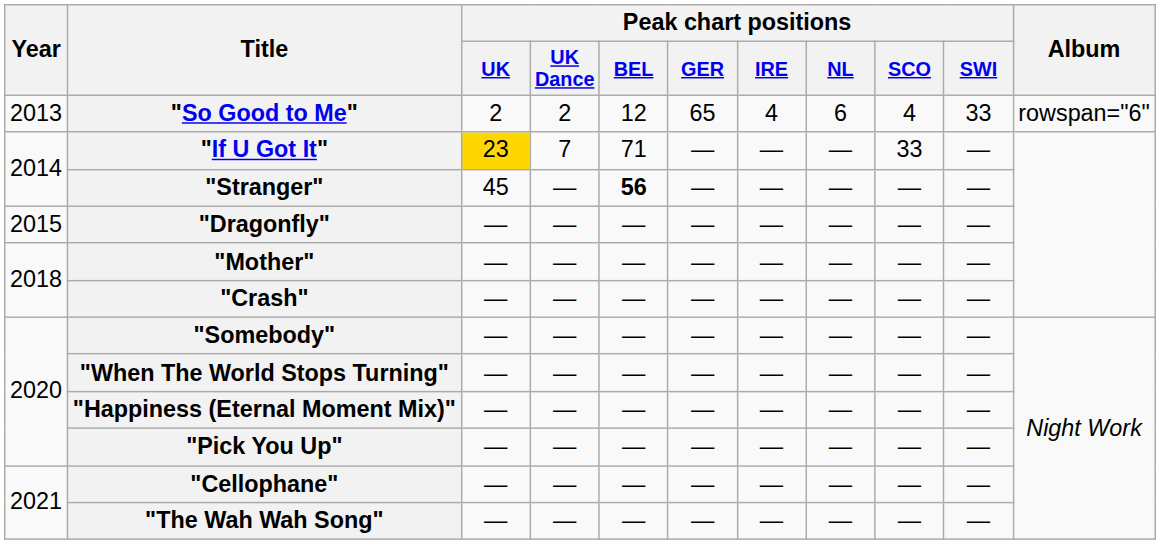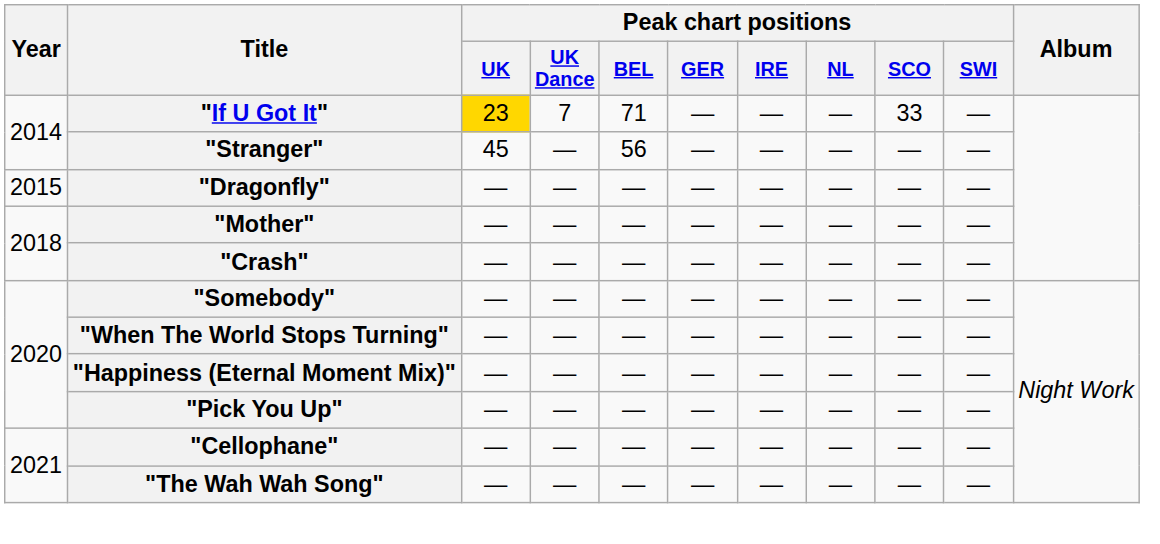- row: 2013 | "So Good to Me" | 2 | 2 | 12 | 65 | 4 | 6 | 4 | 33 | rowspan="6"
"Stranger" | Peak chart positions / BEL: bold -> normal
